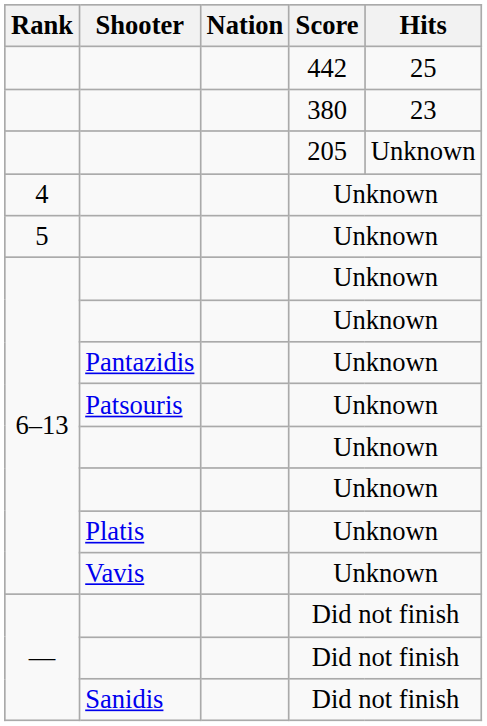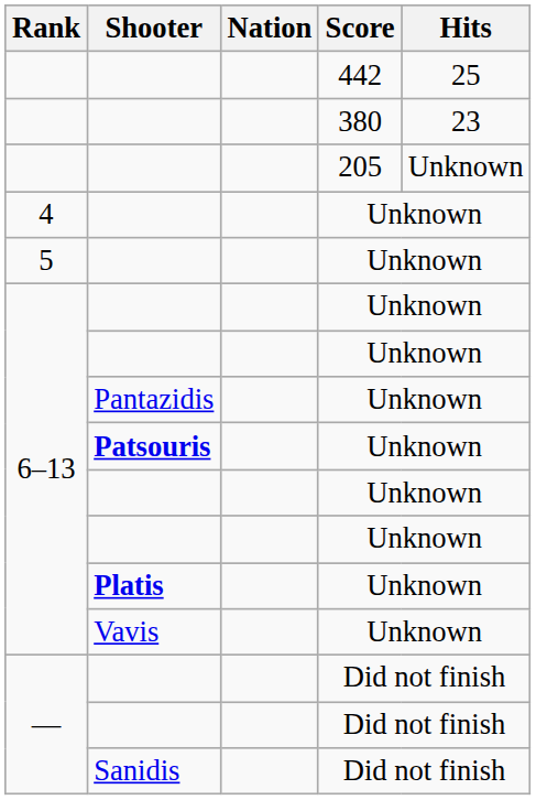Patsouris | Shooter: normal -> bold
Platis | Shooter: normal -> bold
